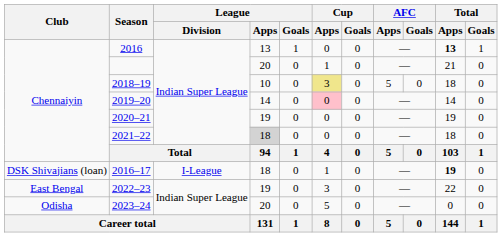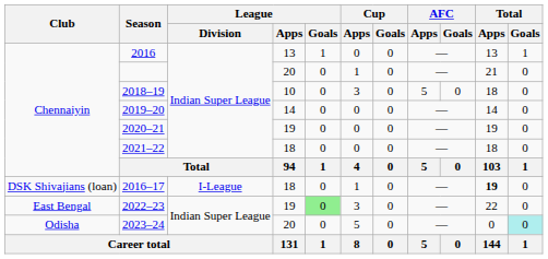2016 | Total / Apps: bold -> normal
2018–19 | Cup / Apps: khaki background -> no background
2019–20 | Cup / Apps: pink background -> no background
2021–22 | League / Apps: lightgrey background -> no background
2022–23 | League / Goals: no background -> lightgreen background
2023–24 | Total / Goals: no background -> paleturquoise background
